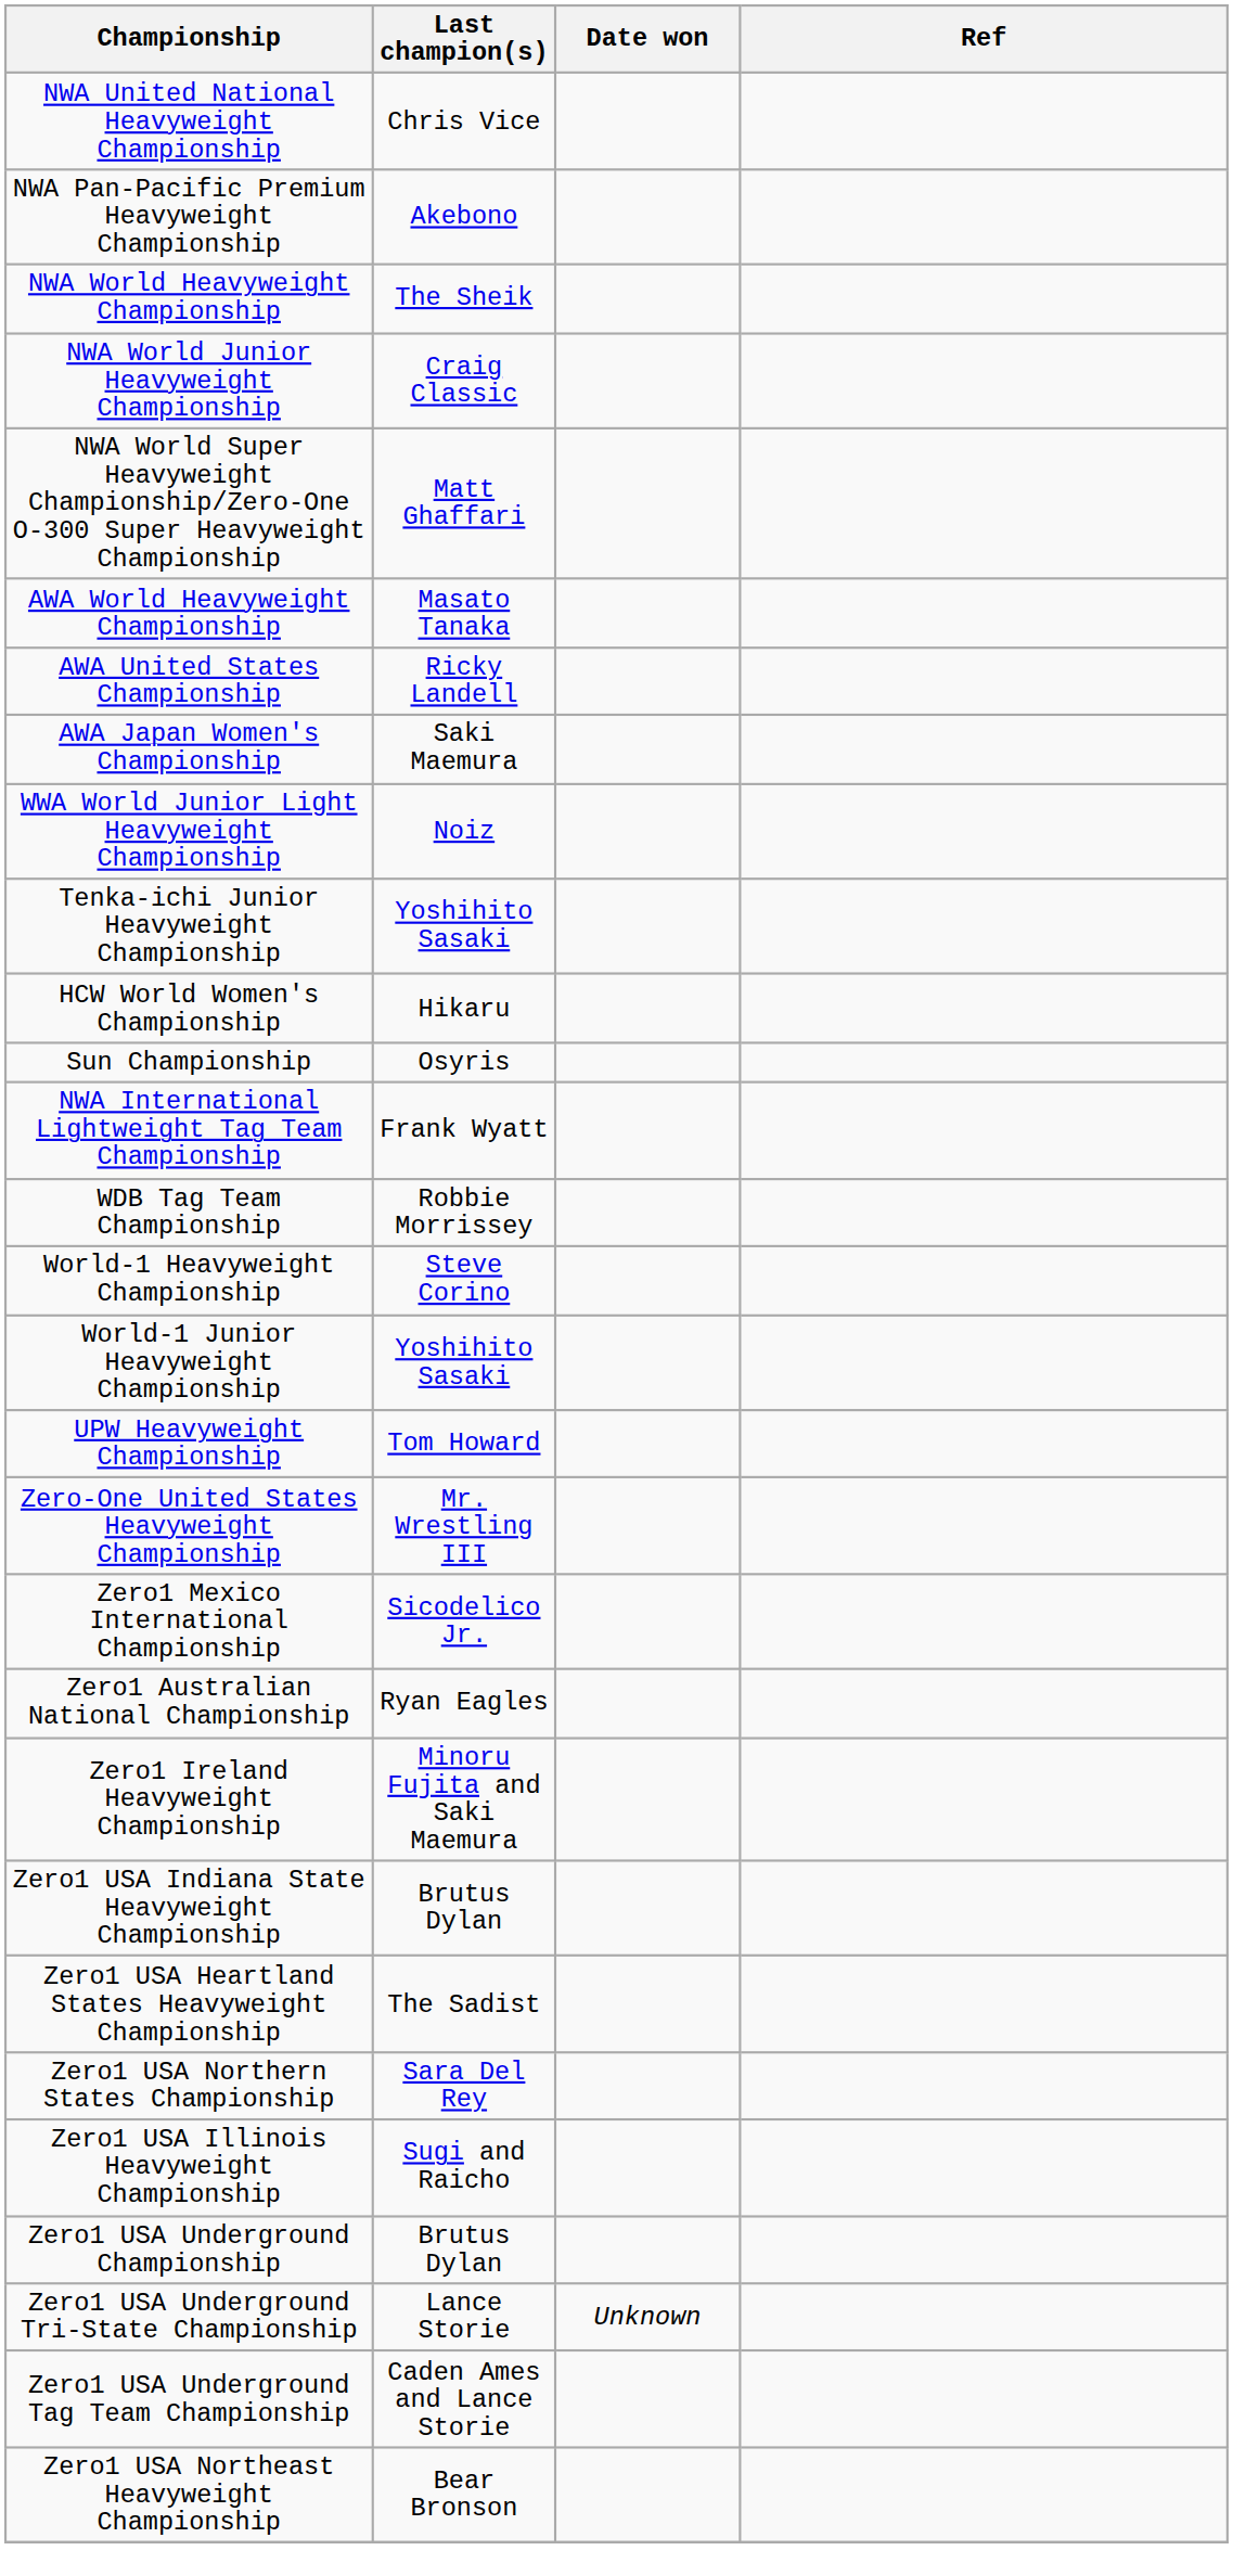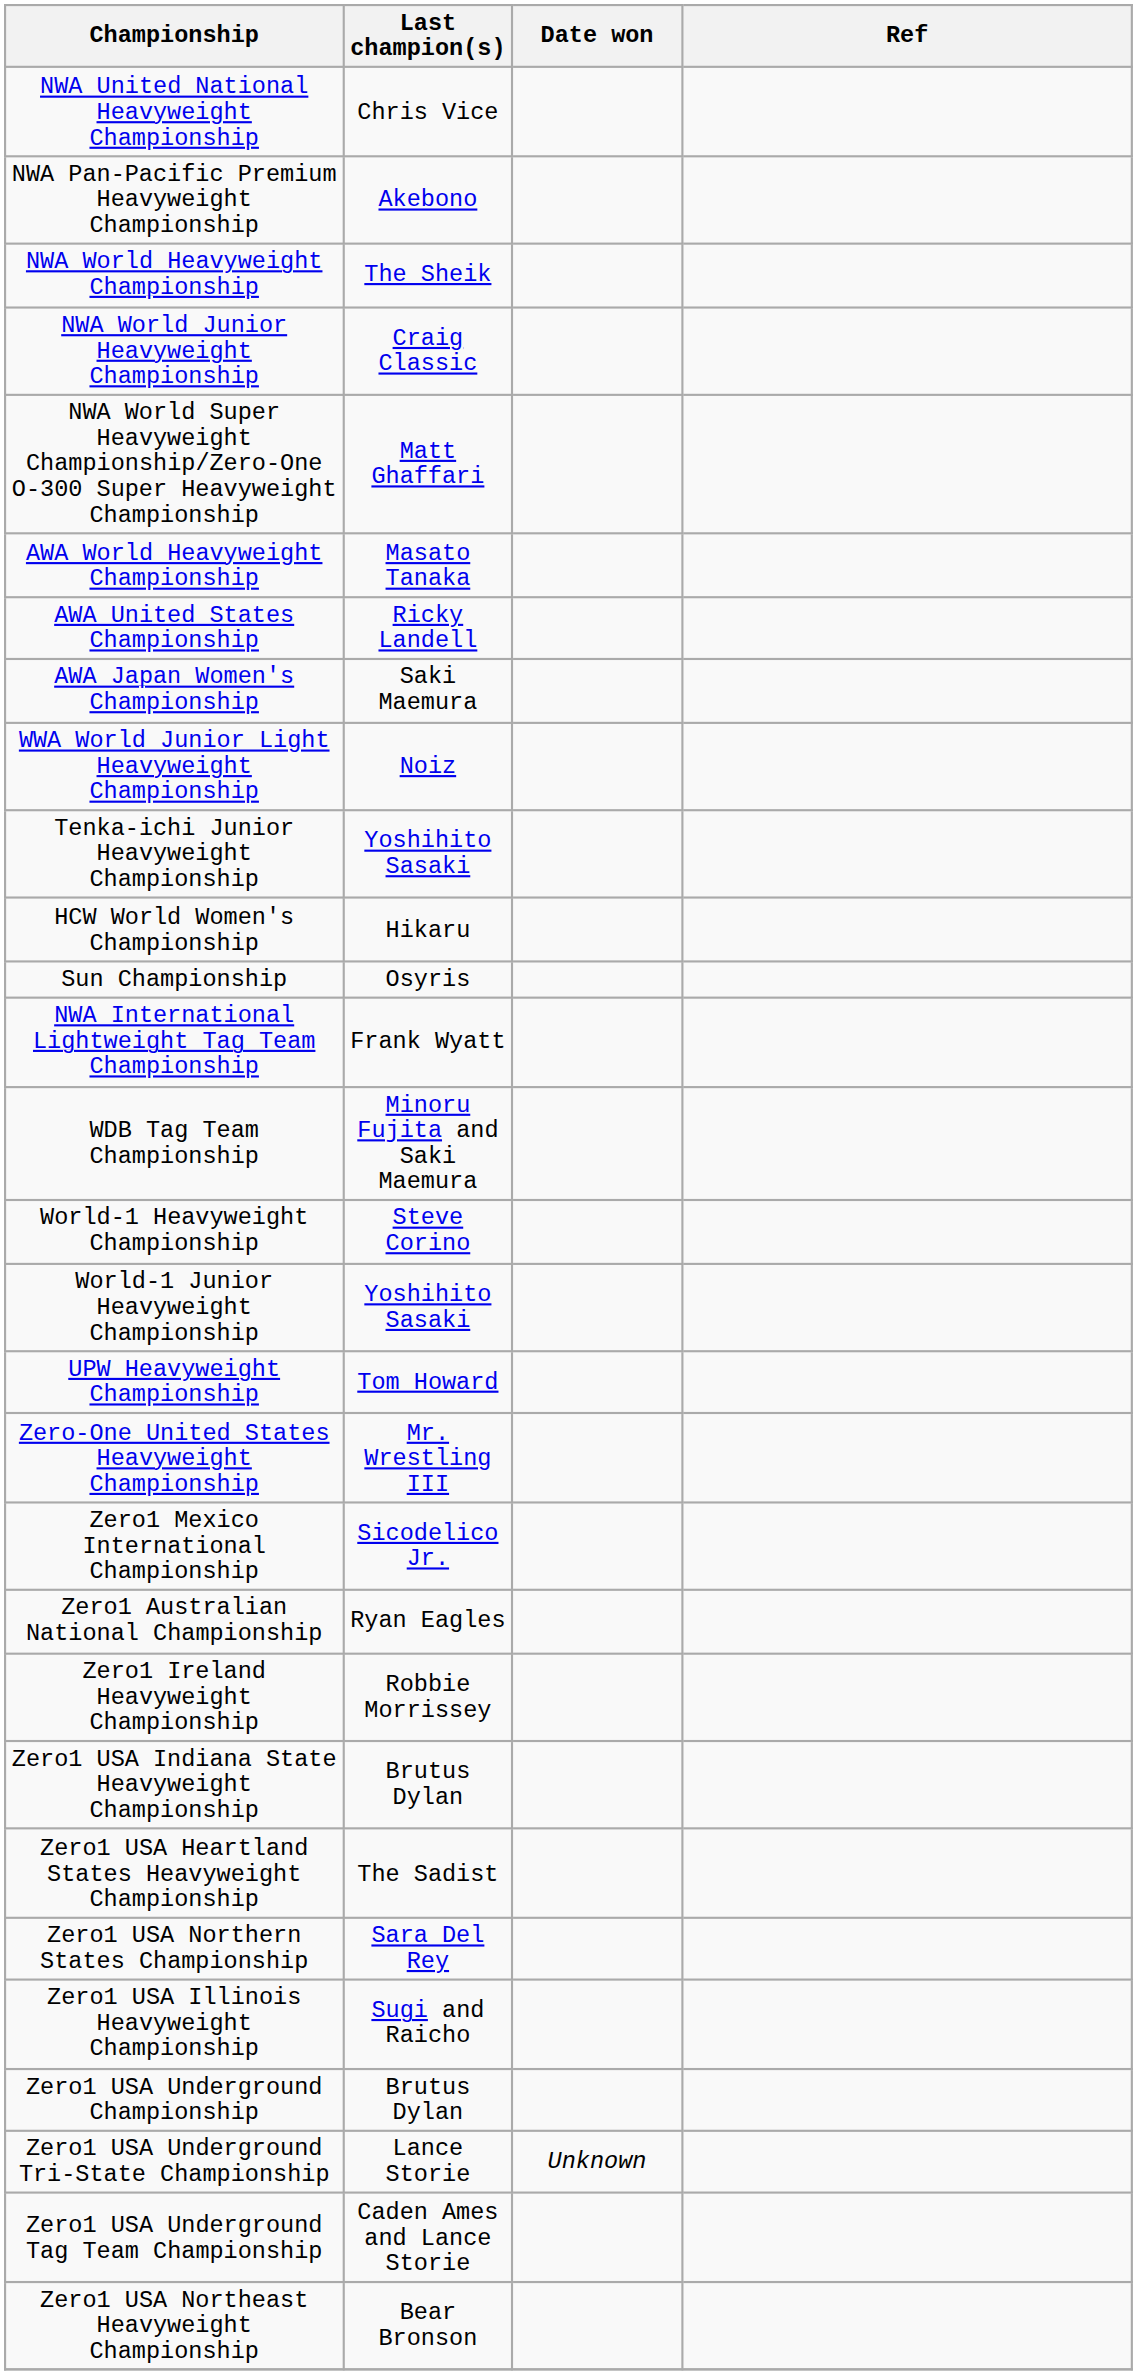WDB Tag Team Championship | Last champion(s): Robbie Morrissey -> Minoru Fujita and Saki Maemura
Zero1 Ireland Heavyweight Championship | Last champion(s): Minoru Fujita and Saki Maemura -> Robbie Morrissey
